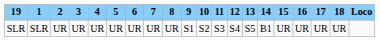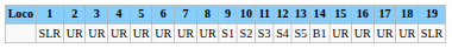columns swapped: Loco <-> 19
